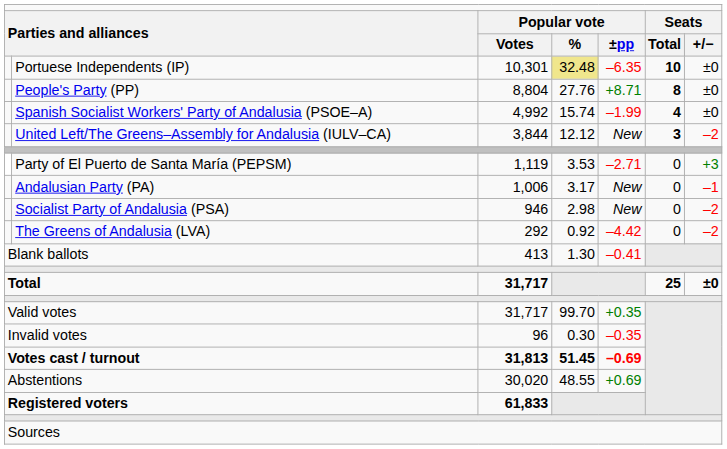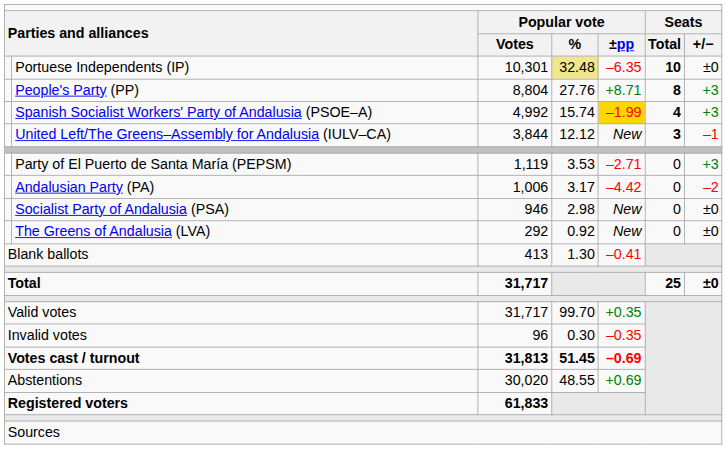People's Party (PP) | column 7: ±0 -> +3
Spanish Socialist Workers' Party of Andalusia (PSOE–A) | column 5: no background -> gold background
Spanish Socialist Workers' Party of Andalusia (PSOE–A) | column 7: ±0 -> +3
United Left/The Greens–Assembly for Andalusia (IULV–CA) | column 7: –2 -> –1
Andalusian Party (PA) | column 5: New -> –4.42
Andalusian Party (PA) | column 7: –1 -> –2
Socialist Party of Andalusia (PSA) | column 7: –2 -> ±0
The Greens of Andalusia (LVA) | column 5: –4.42 -> New
The Greens of Andalusia (LVA) | column 7: –2 -> ±0
